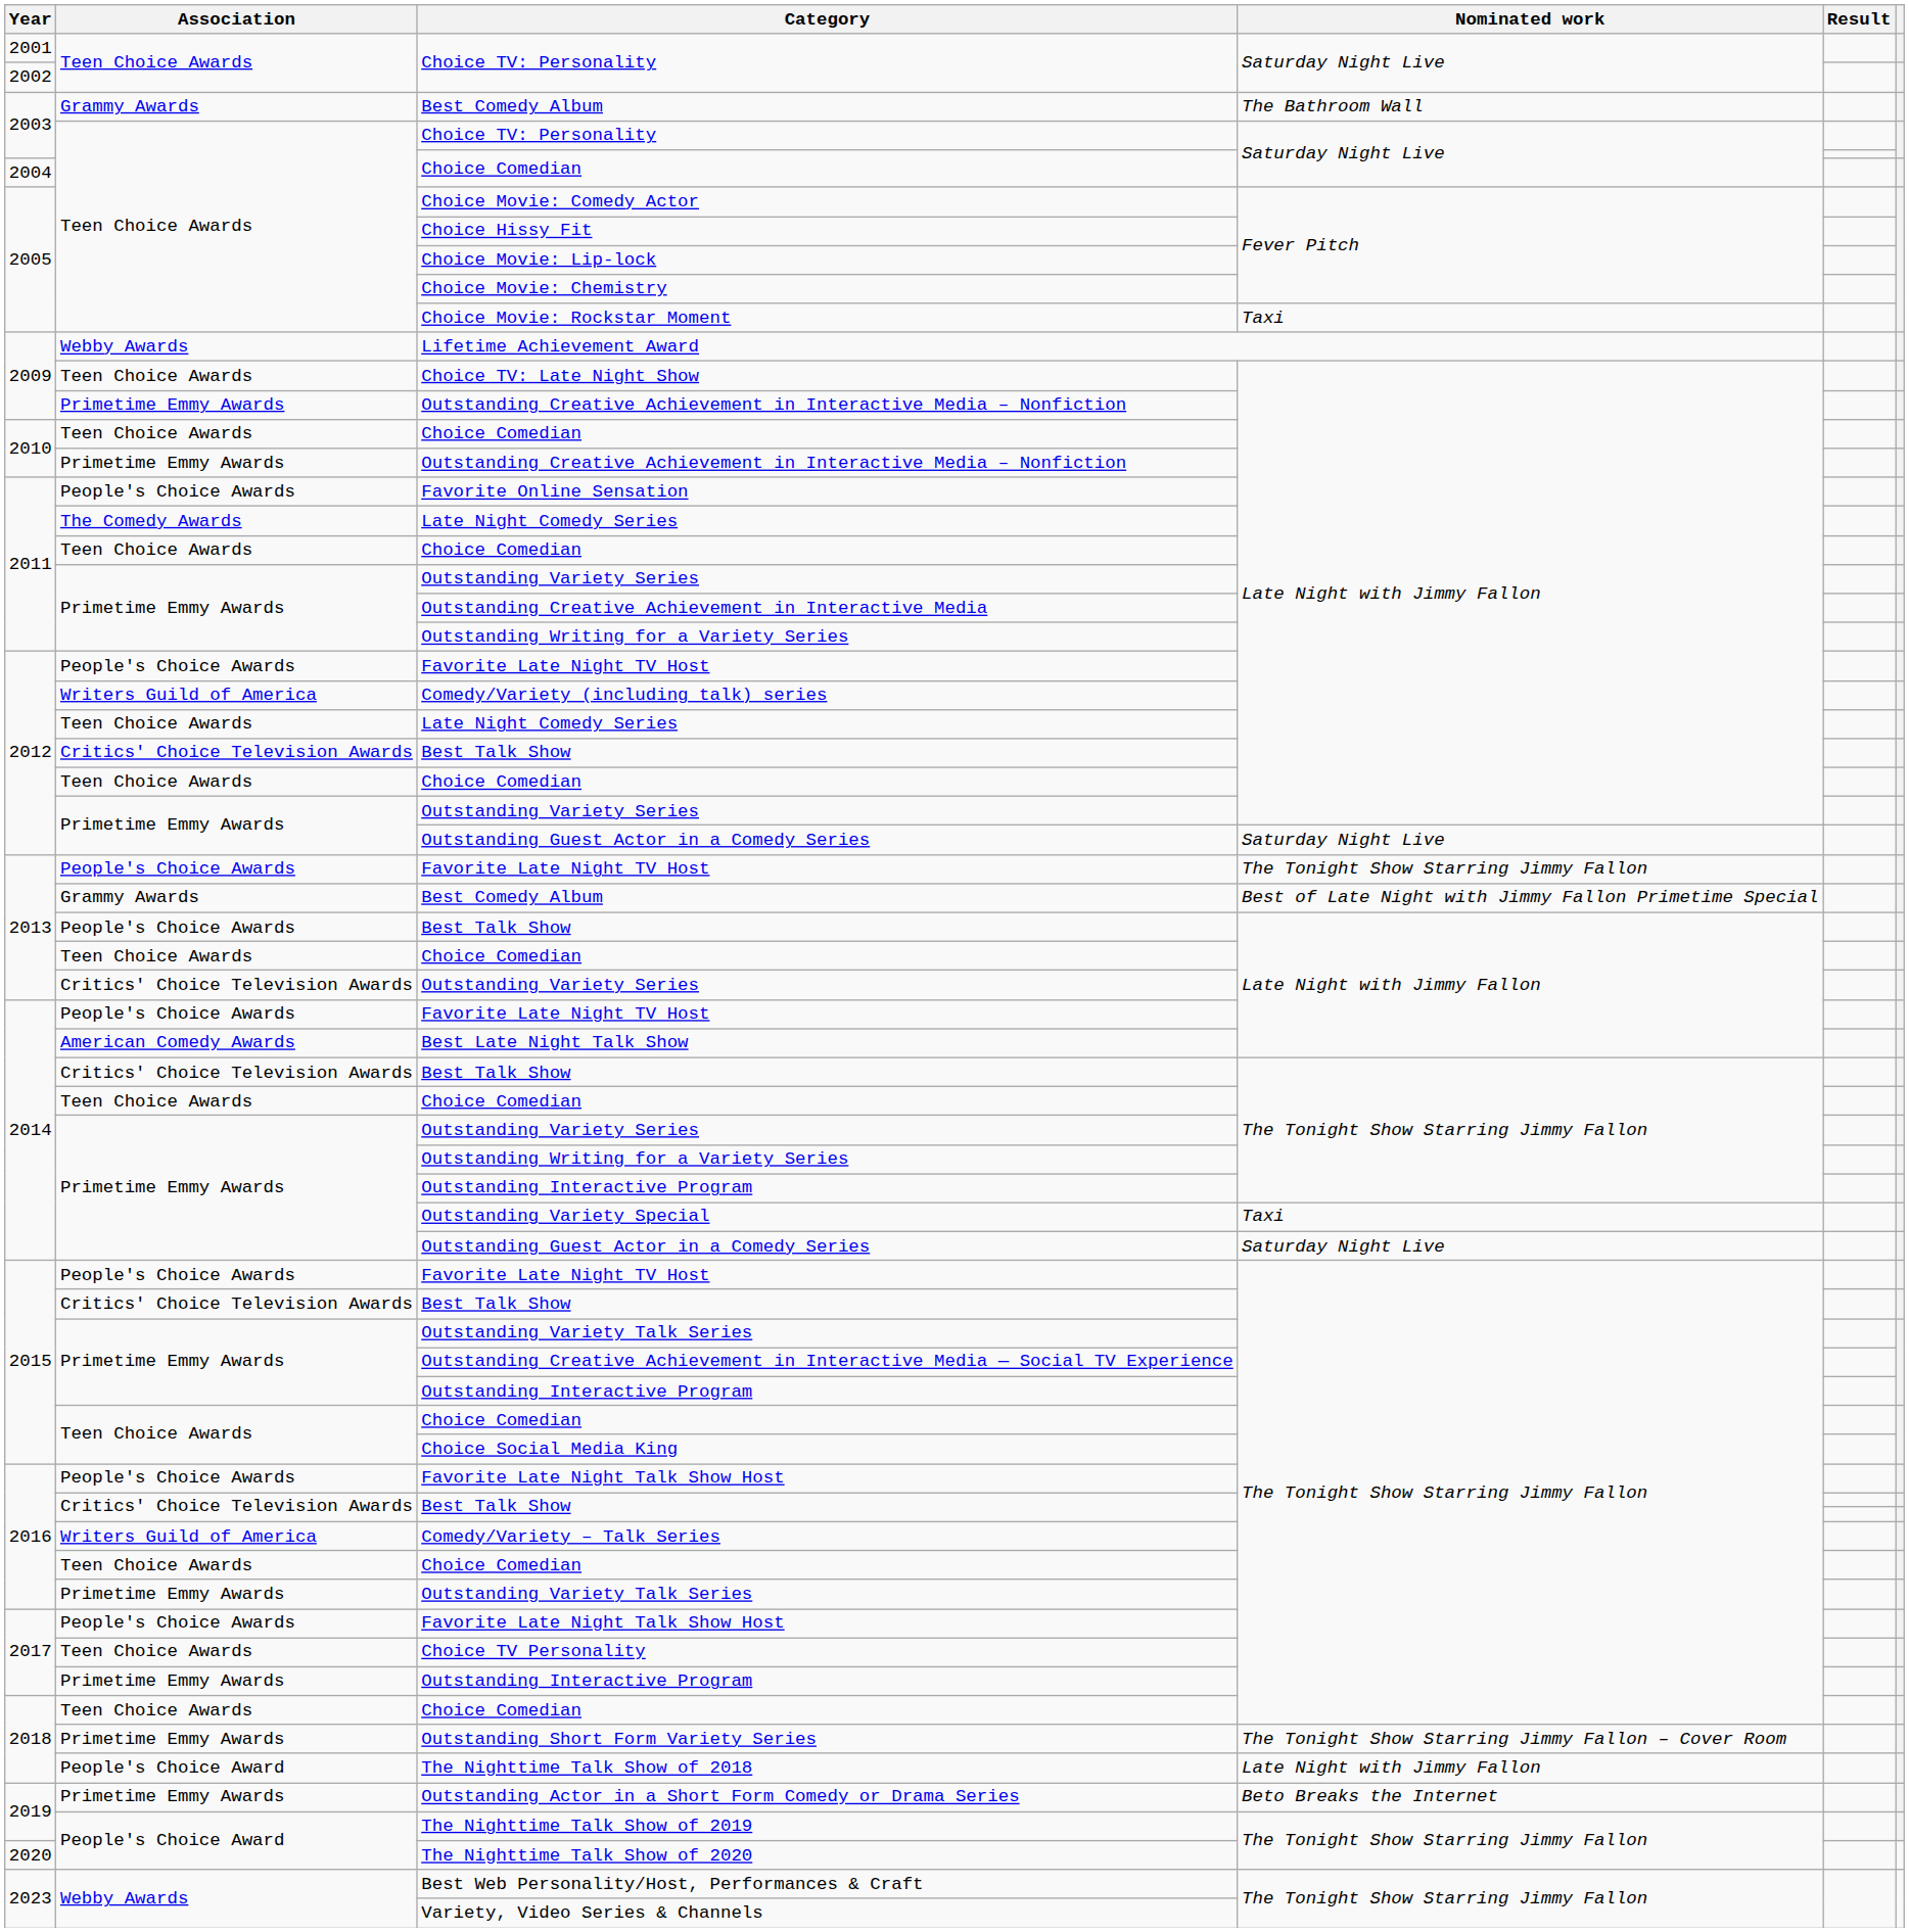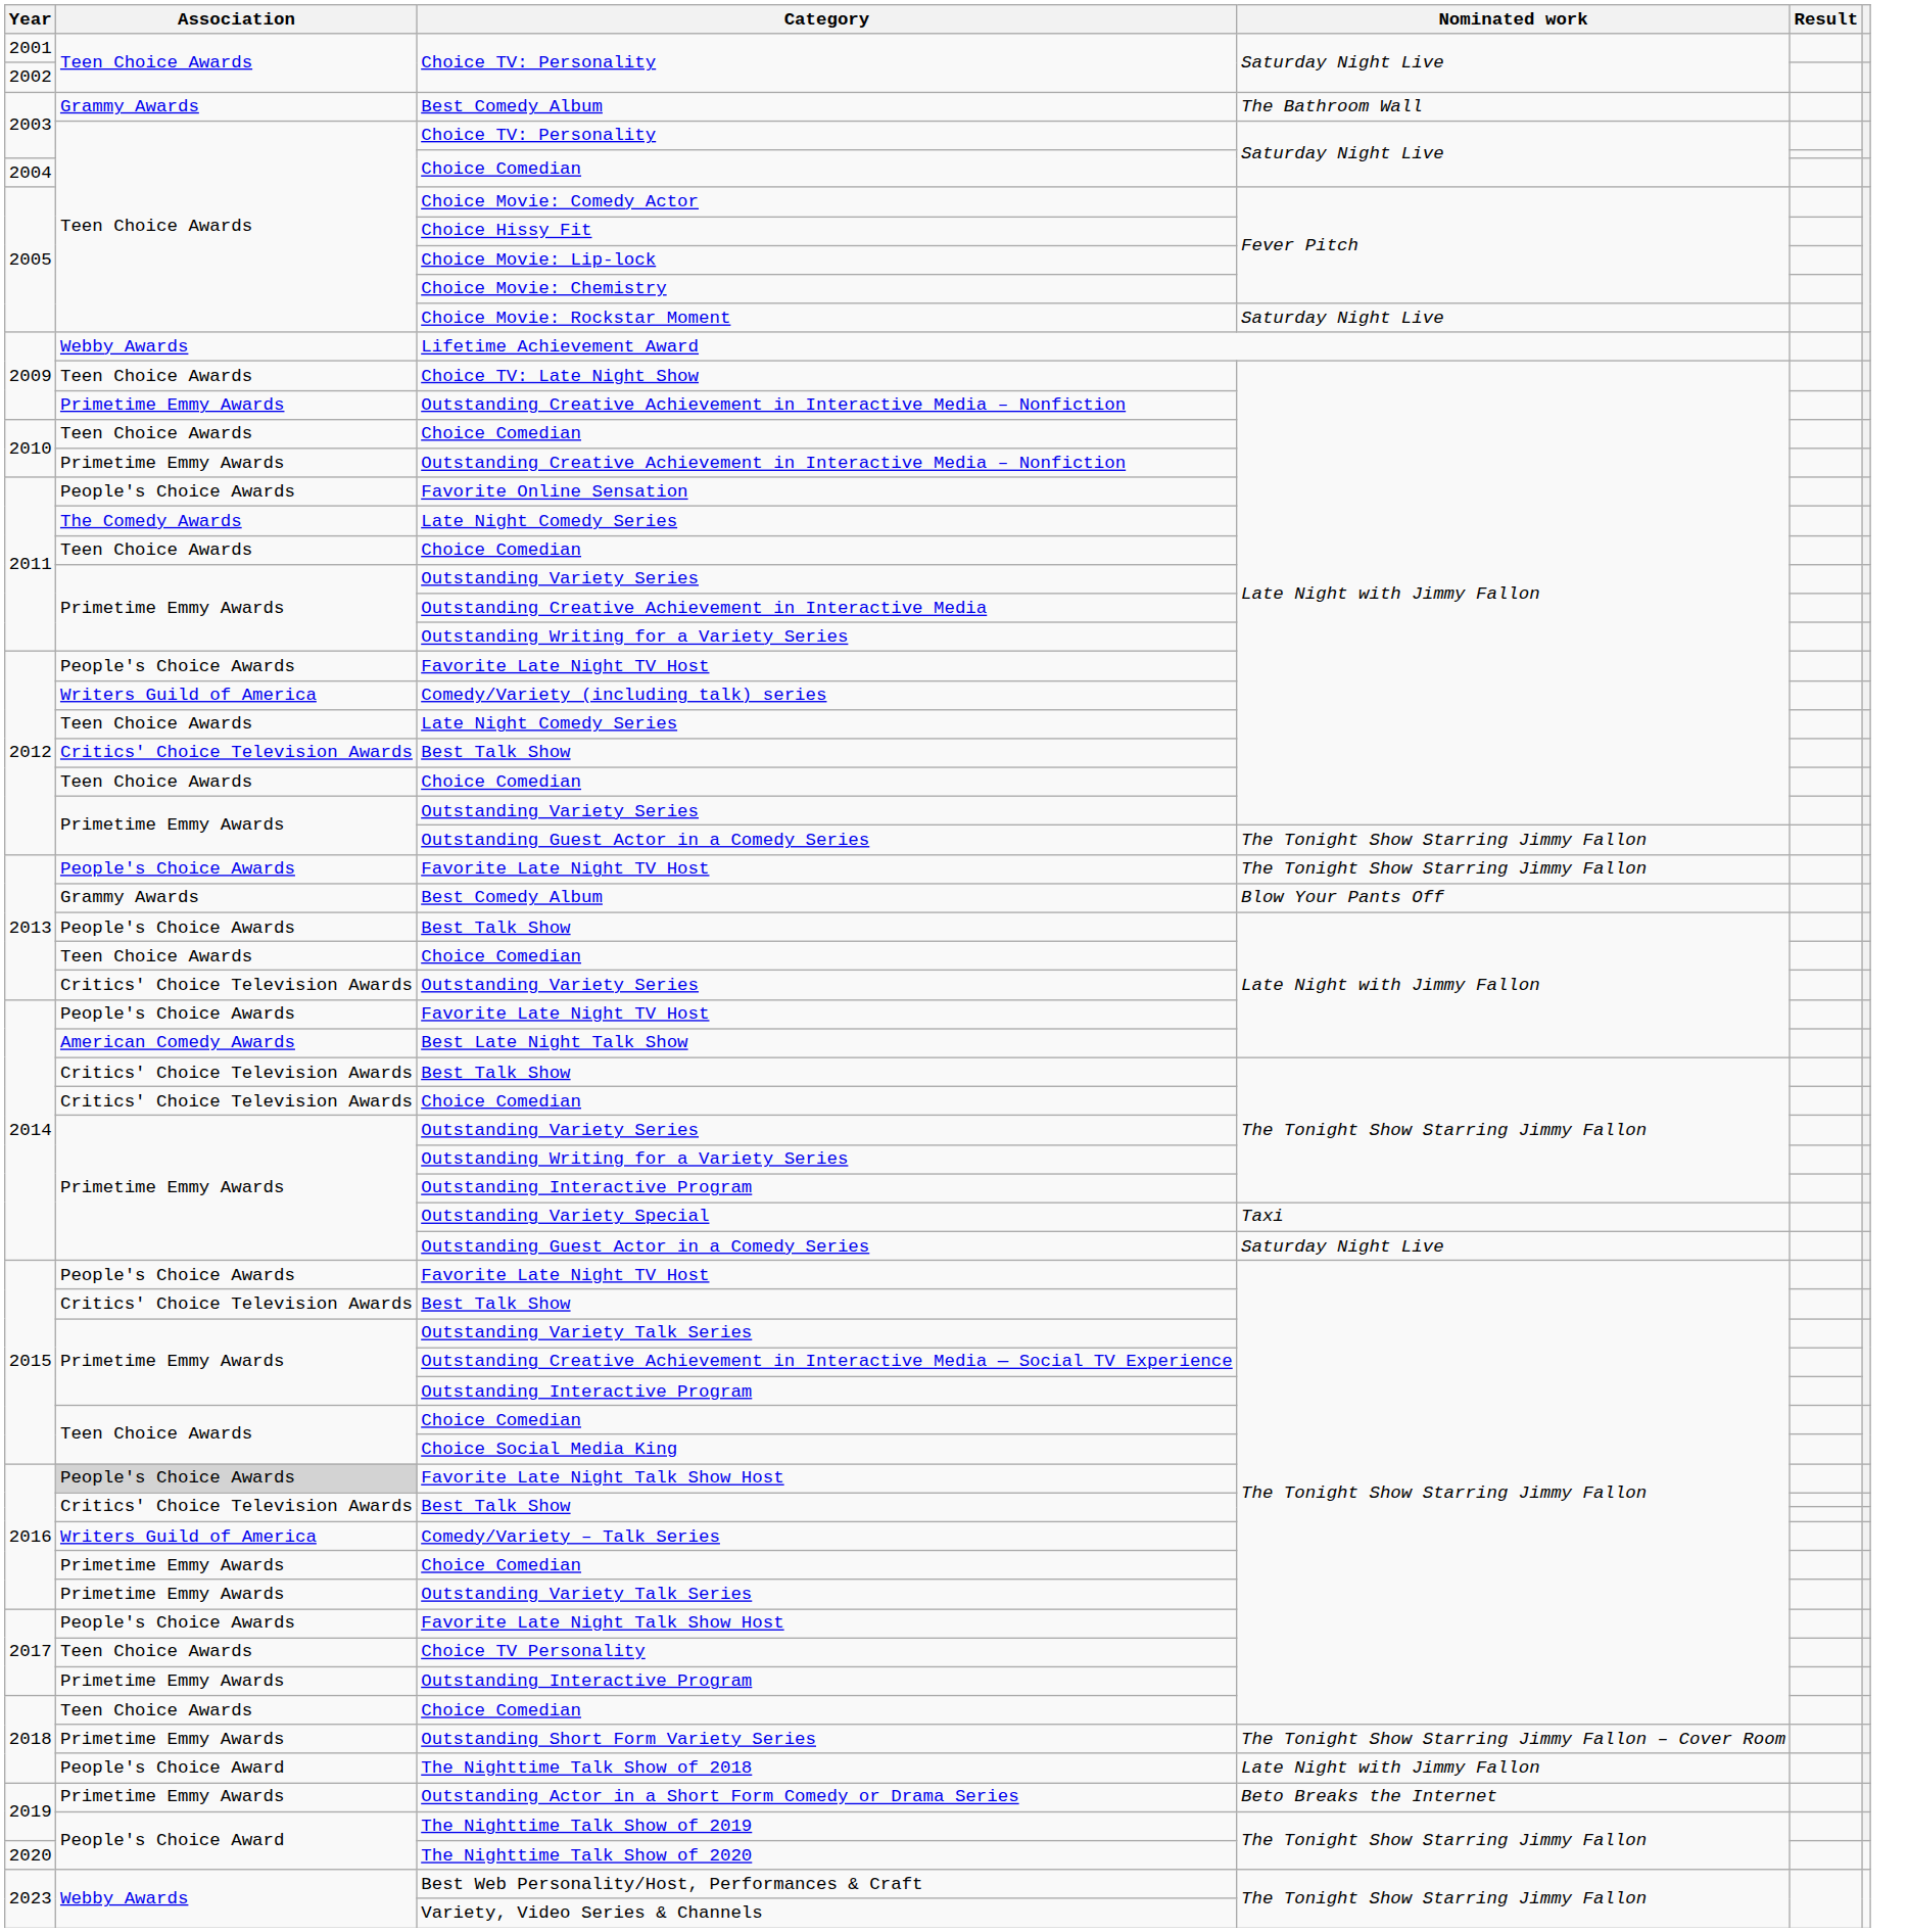Choice Movie: Rockstar Moment | Nominated work: Taxi -> Saturday Night Live
2012 / Outstanding Guest Actor in a Comedy Series | Nominated work: Saturday Night Live -> The Tonight Show Starring Jimmy Fallon
2013 / Best Comedy Album | Nominated work: Best of Late Night with Jimmy Fallon Primetime Special -> Blow Your Pants Off
2014 / Choice Comedian | Association: Teen Choice Awards -> Critics' Choice Television Awards
2016 / Favorite Late Night Talk Show Host | Association: no background -> lightgrey background
2016 / Choice Comedian | Association: Teen Choice Awards -> Primetime Emmy Awards
